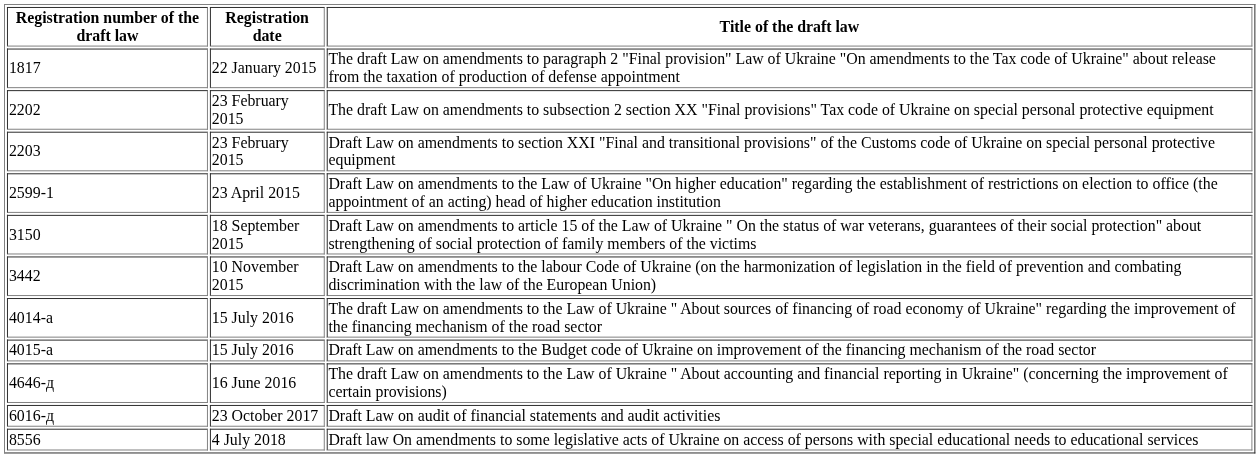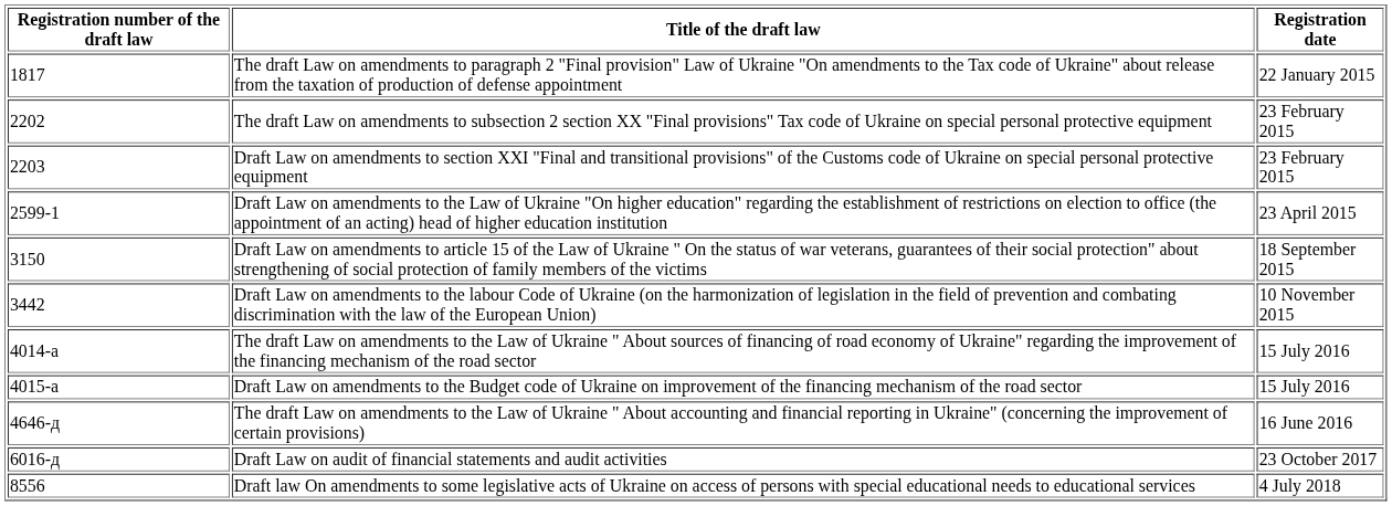columns swapped: Registration date <-> Title of the draft law
